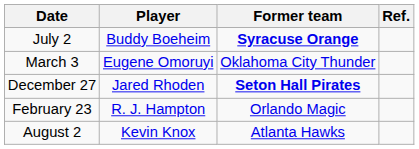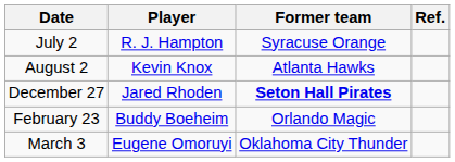July 2 | Player: Buddy Boeheim -> R. J. Hampton
July 2 | Former team: bold -> normal
rows swapped: August 2 <-> March 3
February 23 | Player: R. J. Hampton -> Buddy Boeheim
